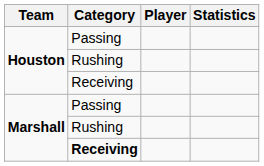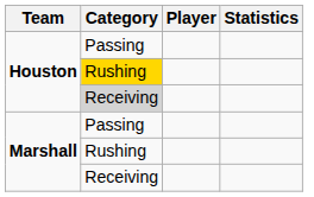Houston / Rushing | Category: no background -> gold background
Houston / Receiving | Category: no background -> lightgrey background
Marshall / Receiving | Category: bold -> normal
